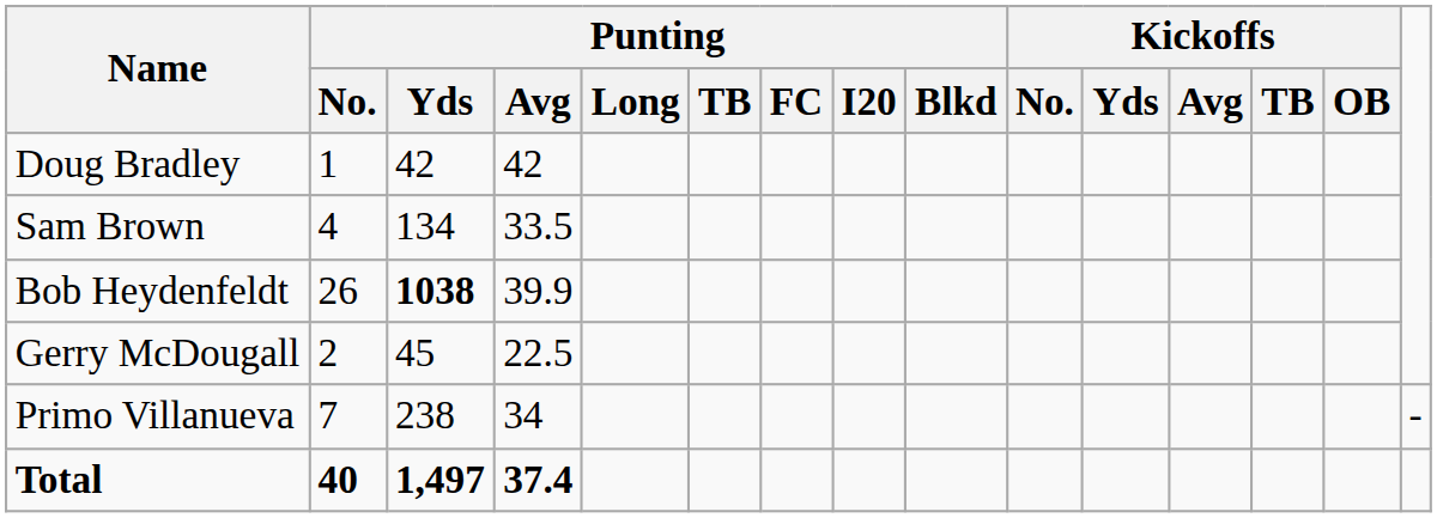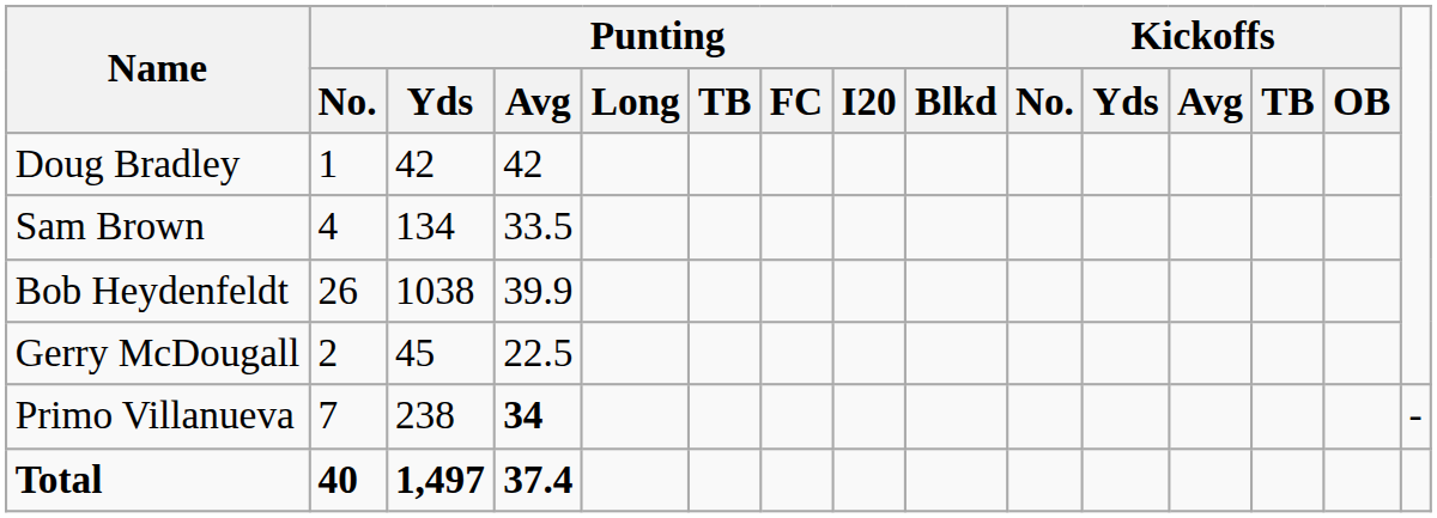Bob Heydenfeldt | Punting / Yds: bold -> normal
Primo Villanueva | Punting / Avg: normal -> bold
